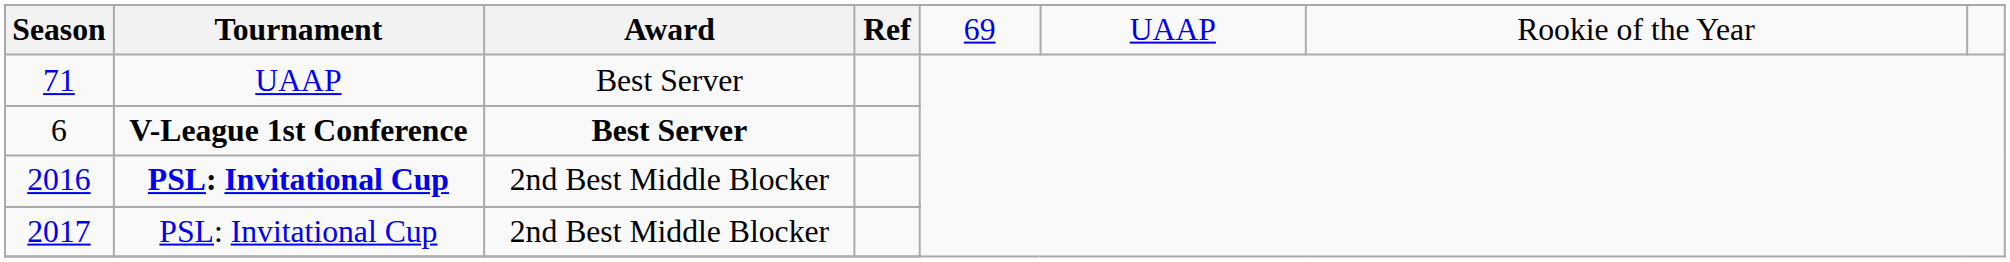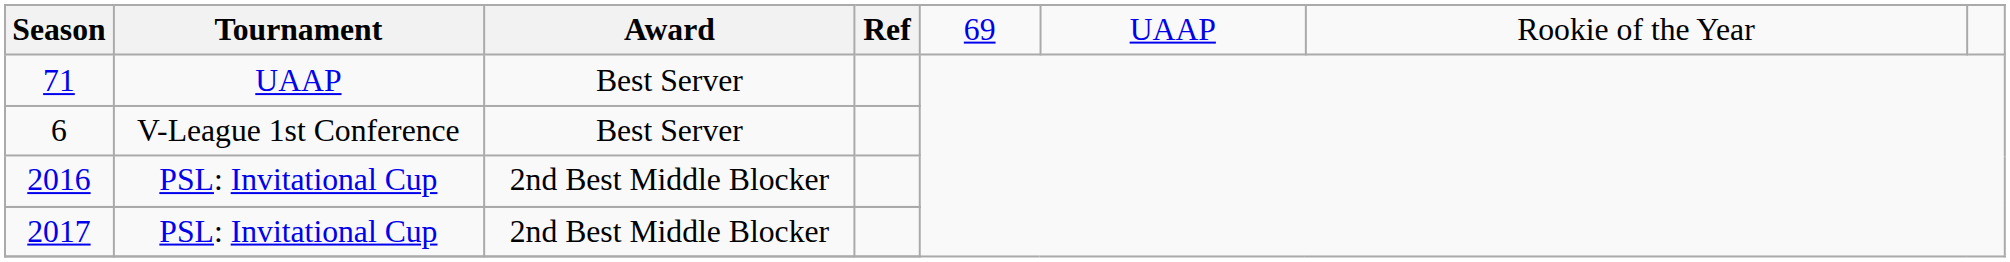6 | Tournament: bold -> normal
6 | Award: bold -> normal
2016 | Tournament: bold -> normal
